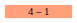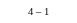row 1 | column 1: lightsalmon background -> no background
